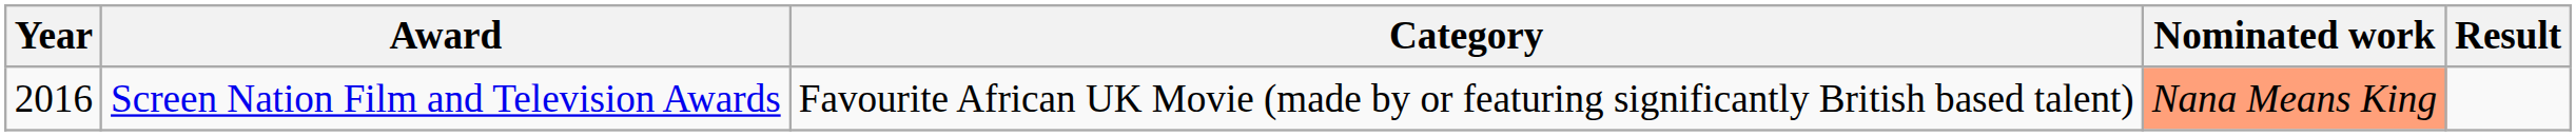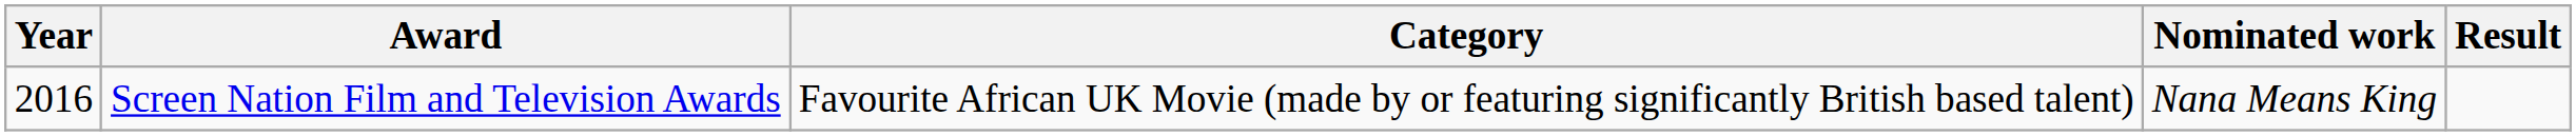Screen Nation Film and Television Awards | Nominated work: lightsalmon background -> no background
